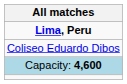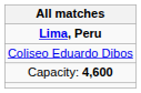row 4 | column 1: lightblue background -> no background
